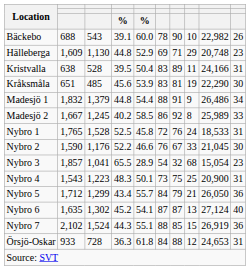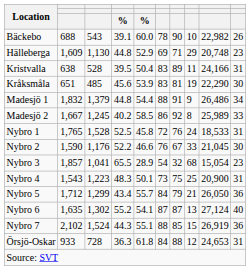Nybro 6 | column 4: 45.2 -> 55.2
